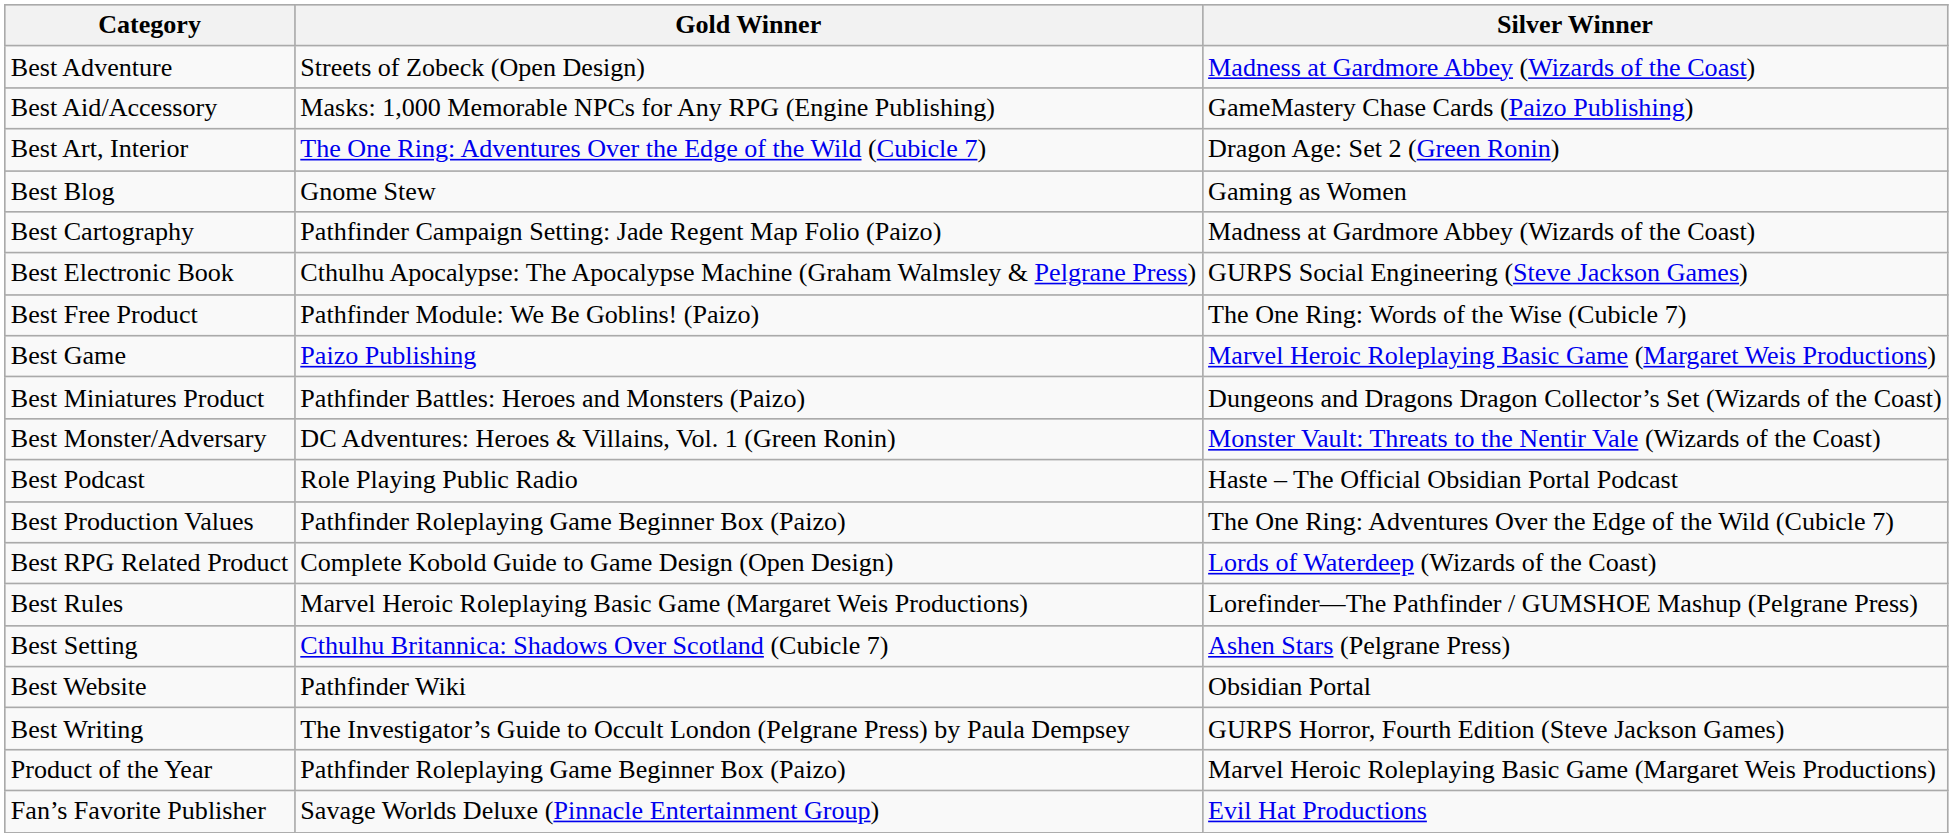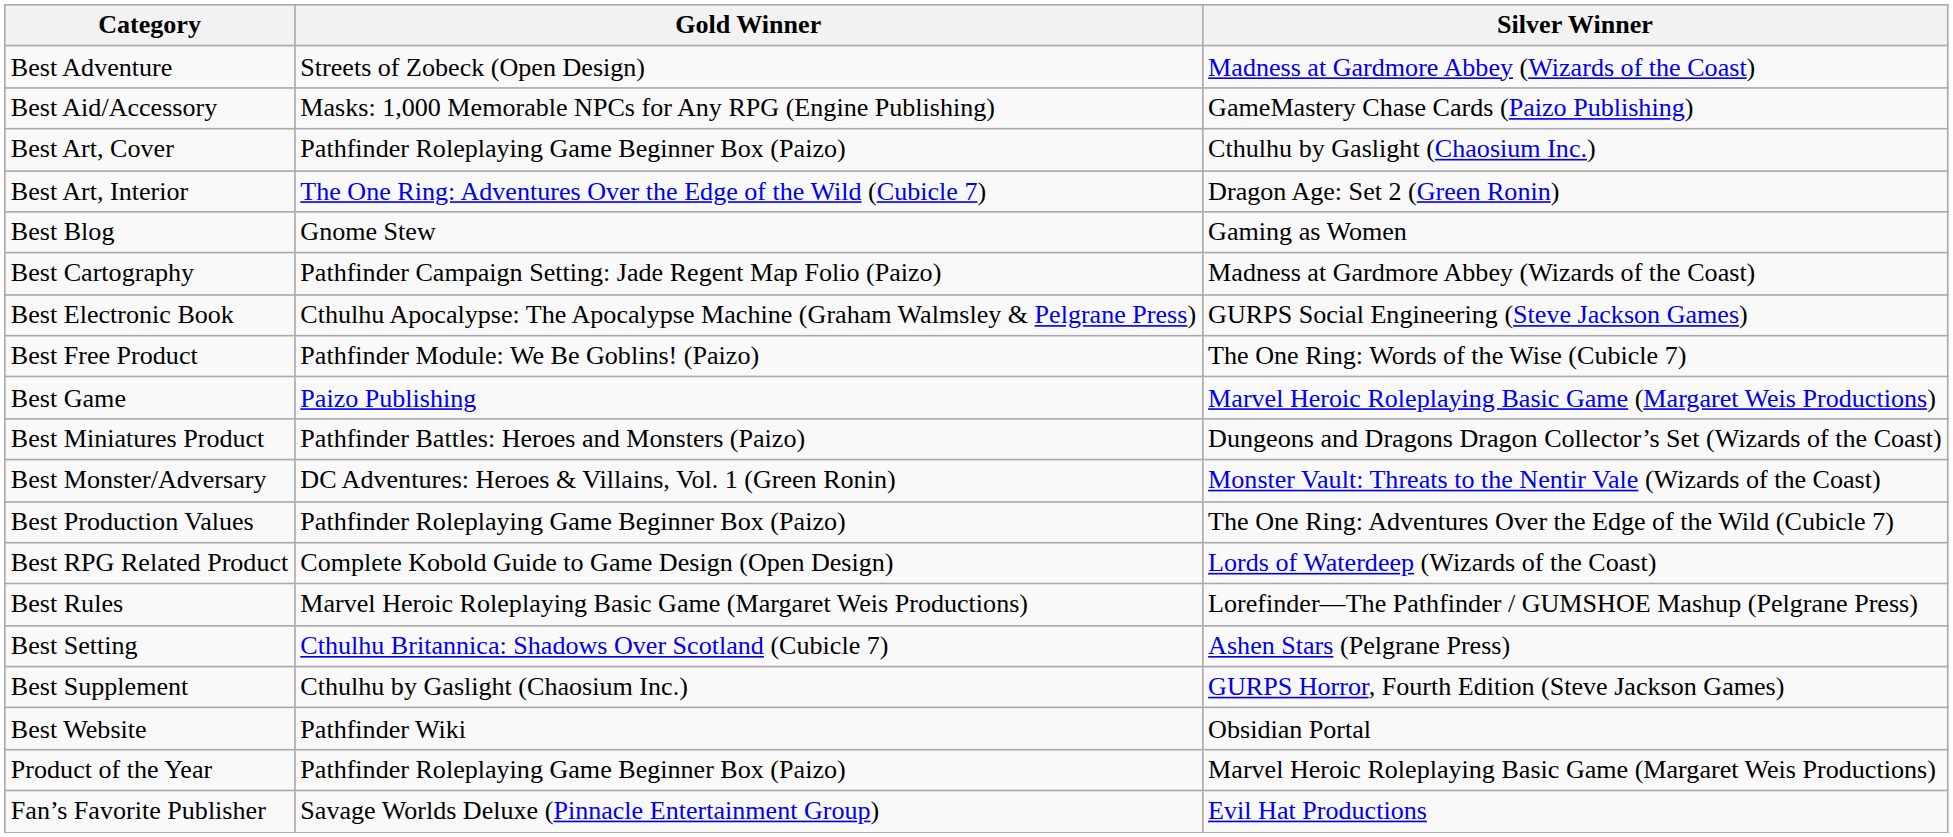+ row: Best Art, Cover | Pathfinder Roleplaying Game Beginner Box (Paizo) | Cthulhu by Gaslight (Chaosium Inc.)
- row: Best Podcast | Role Playing Public Radio | Haste – The Official Obsidian Portal Podcast
+ row: Best Supplement | Cthulhu by Gaslight (Chaosium Inc.) | GURPS Horror, Fourth Edition (Steve Jackson Games)
- row: Best Writing | The Investigator’s Guide to Occult London (Pelgrane Press) by Paula Dempsey | GURPS Horror, Fourth Edition (Steve Jackson Games)
